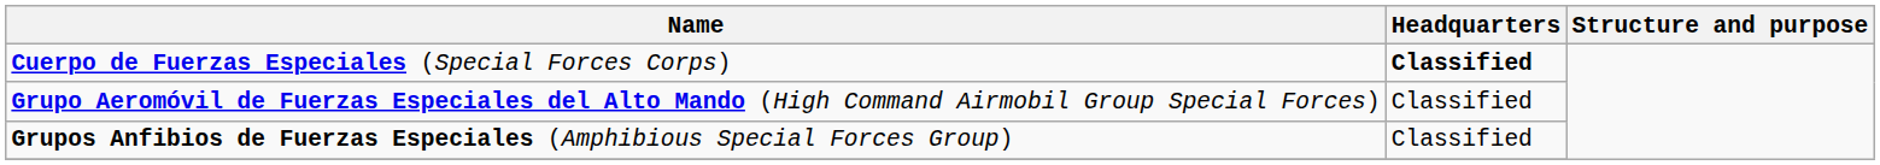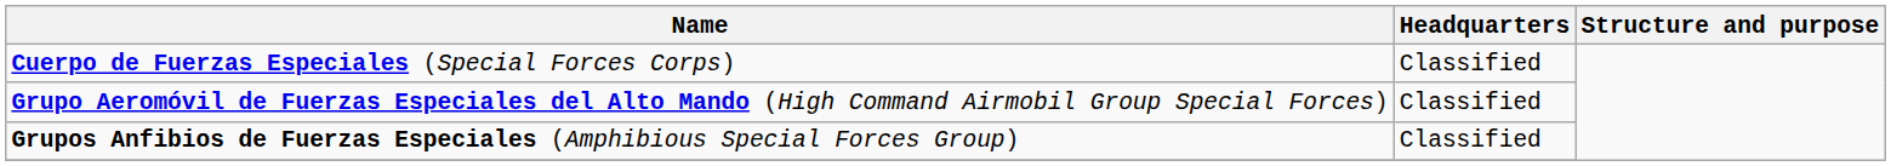Cuerpo de Fuerzas Especiales (Special Forces Corps) | Headquarters: bold -> normal
